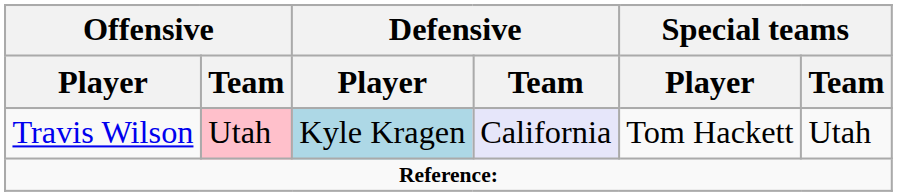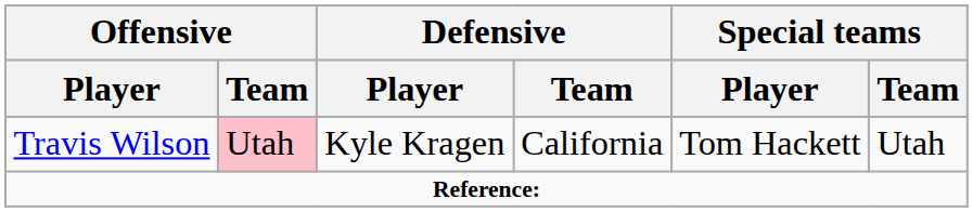Travis Wilson | Defensive / Player: lightblue background -> no background
Travis Wilson | Defensive / Team: lavender background -> no background
